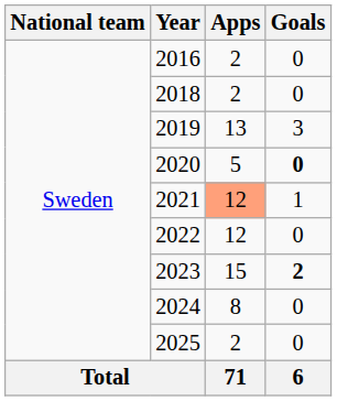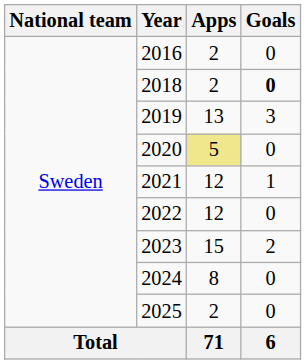2018 | Goals: normal -> bold
2020 | Apps: no background -> khaki background
2020 | Goals: bold -> normal
2021 | Apps: lightsalmon background -> no background
2023 | Goals: bold -> normal
